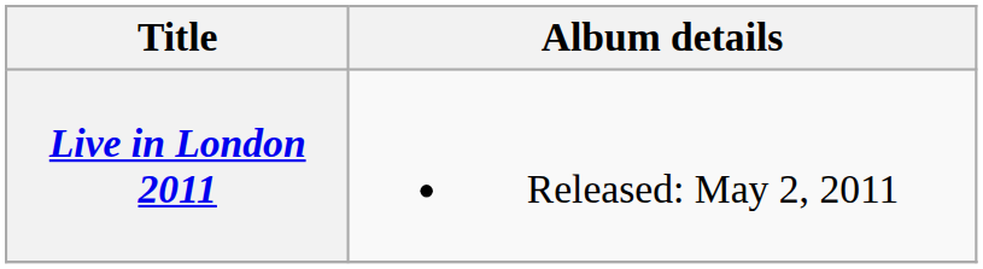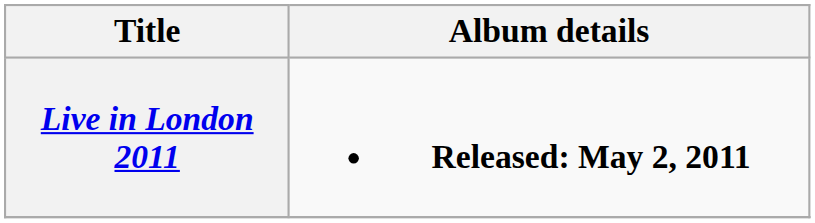Live in London 2011 | Album details: normal -> bold
